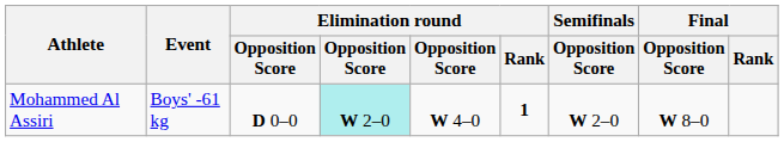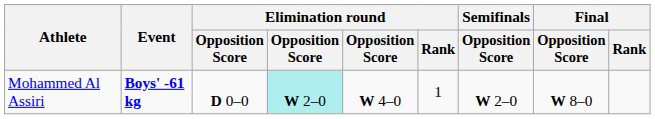Mohammed Al Assiri | Event: normal -> bold
Mohammed Al Assiri | Elimination round / Rank: bold -> normal
